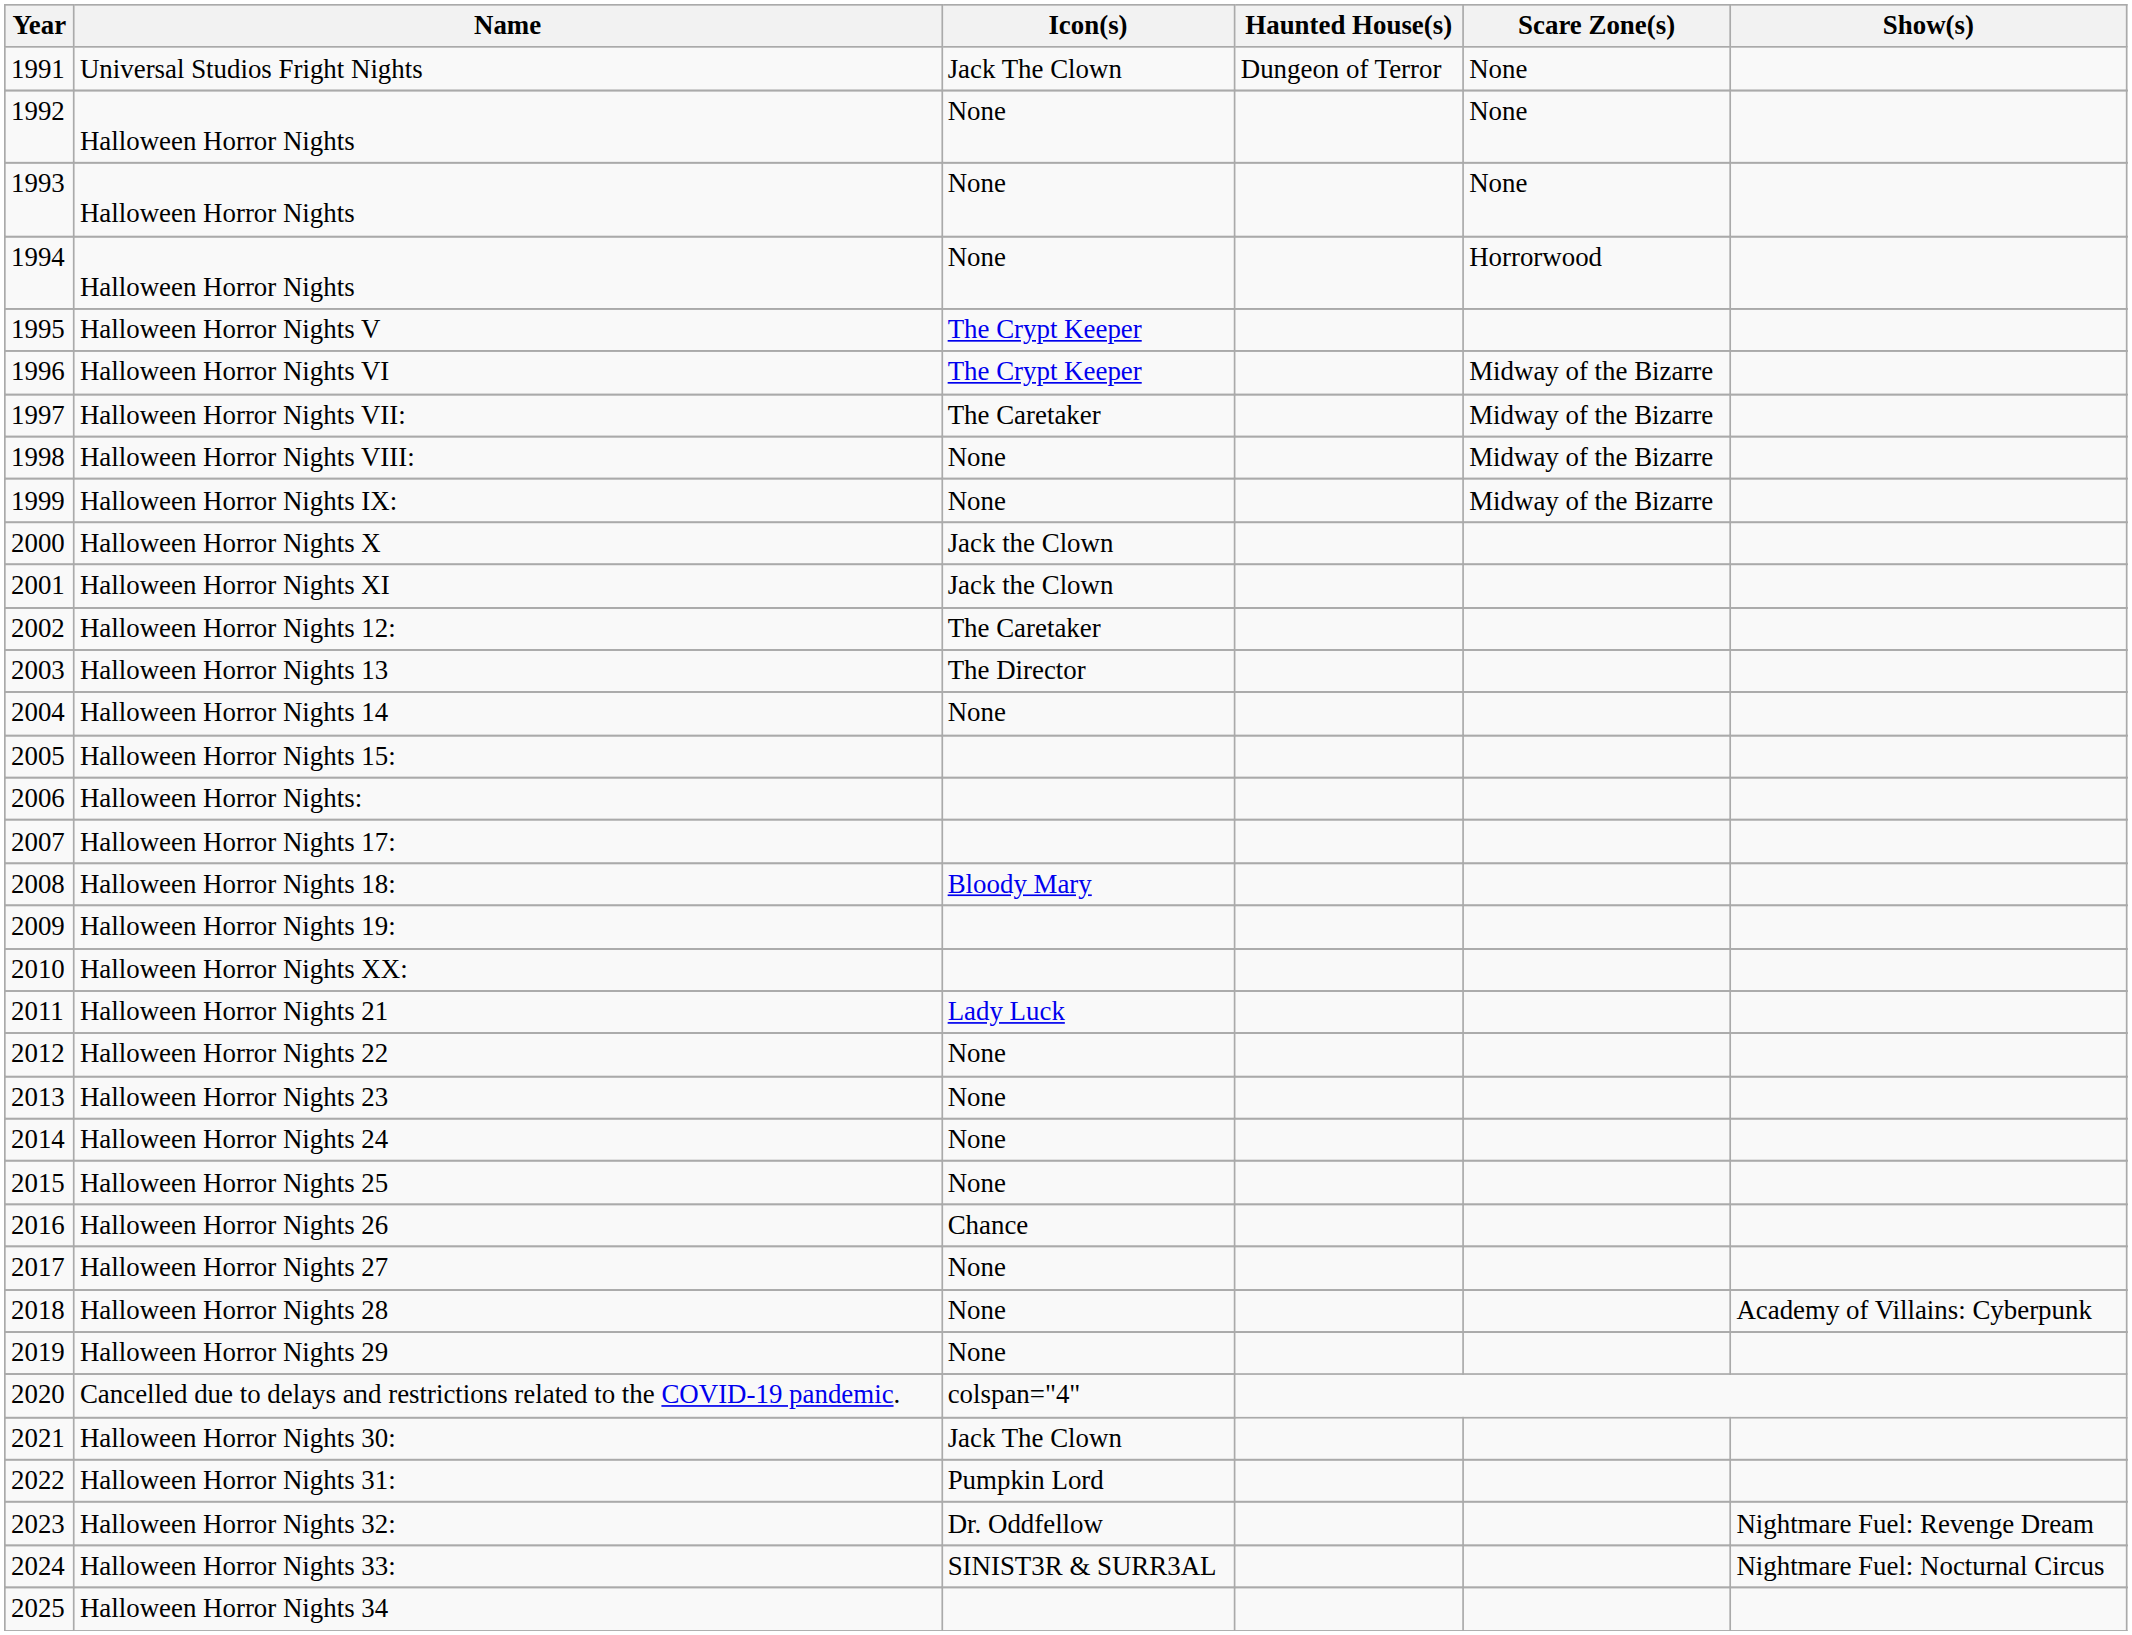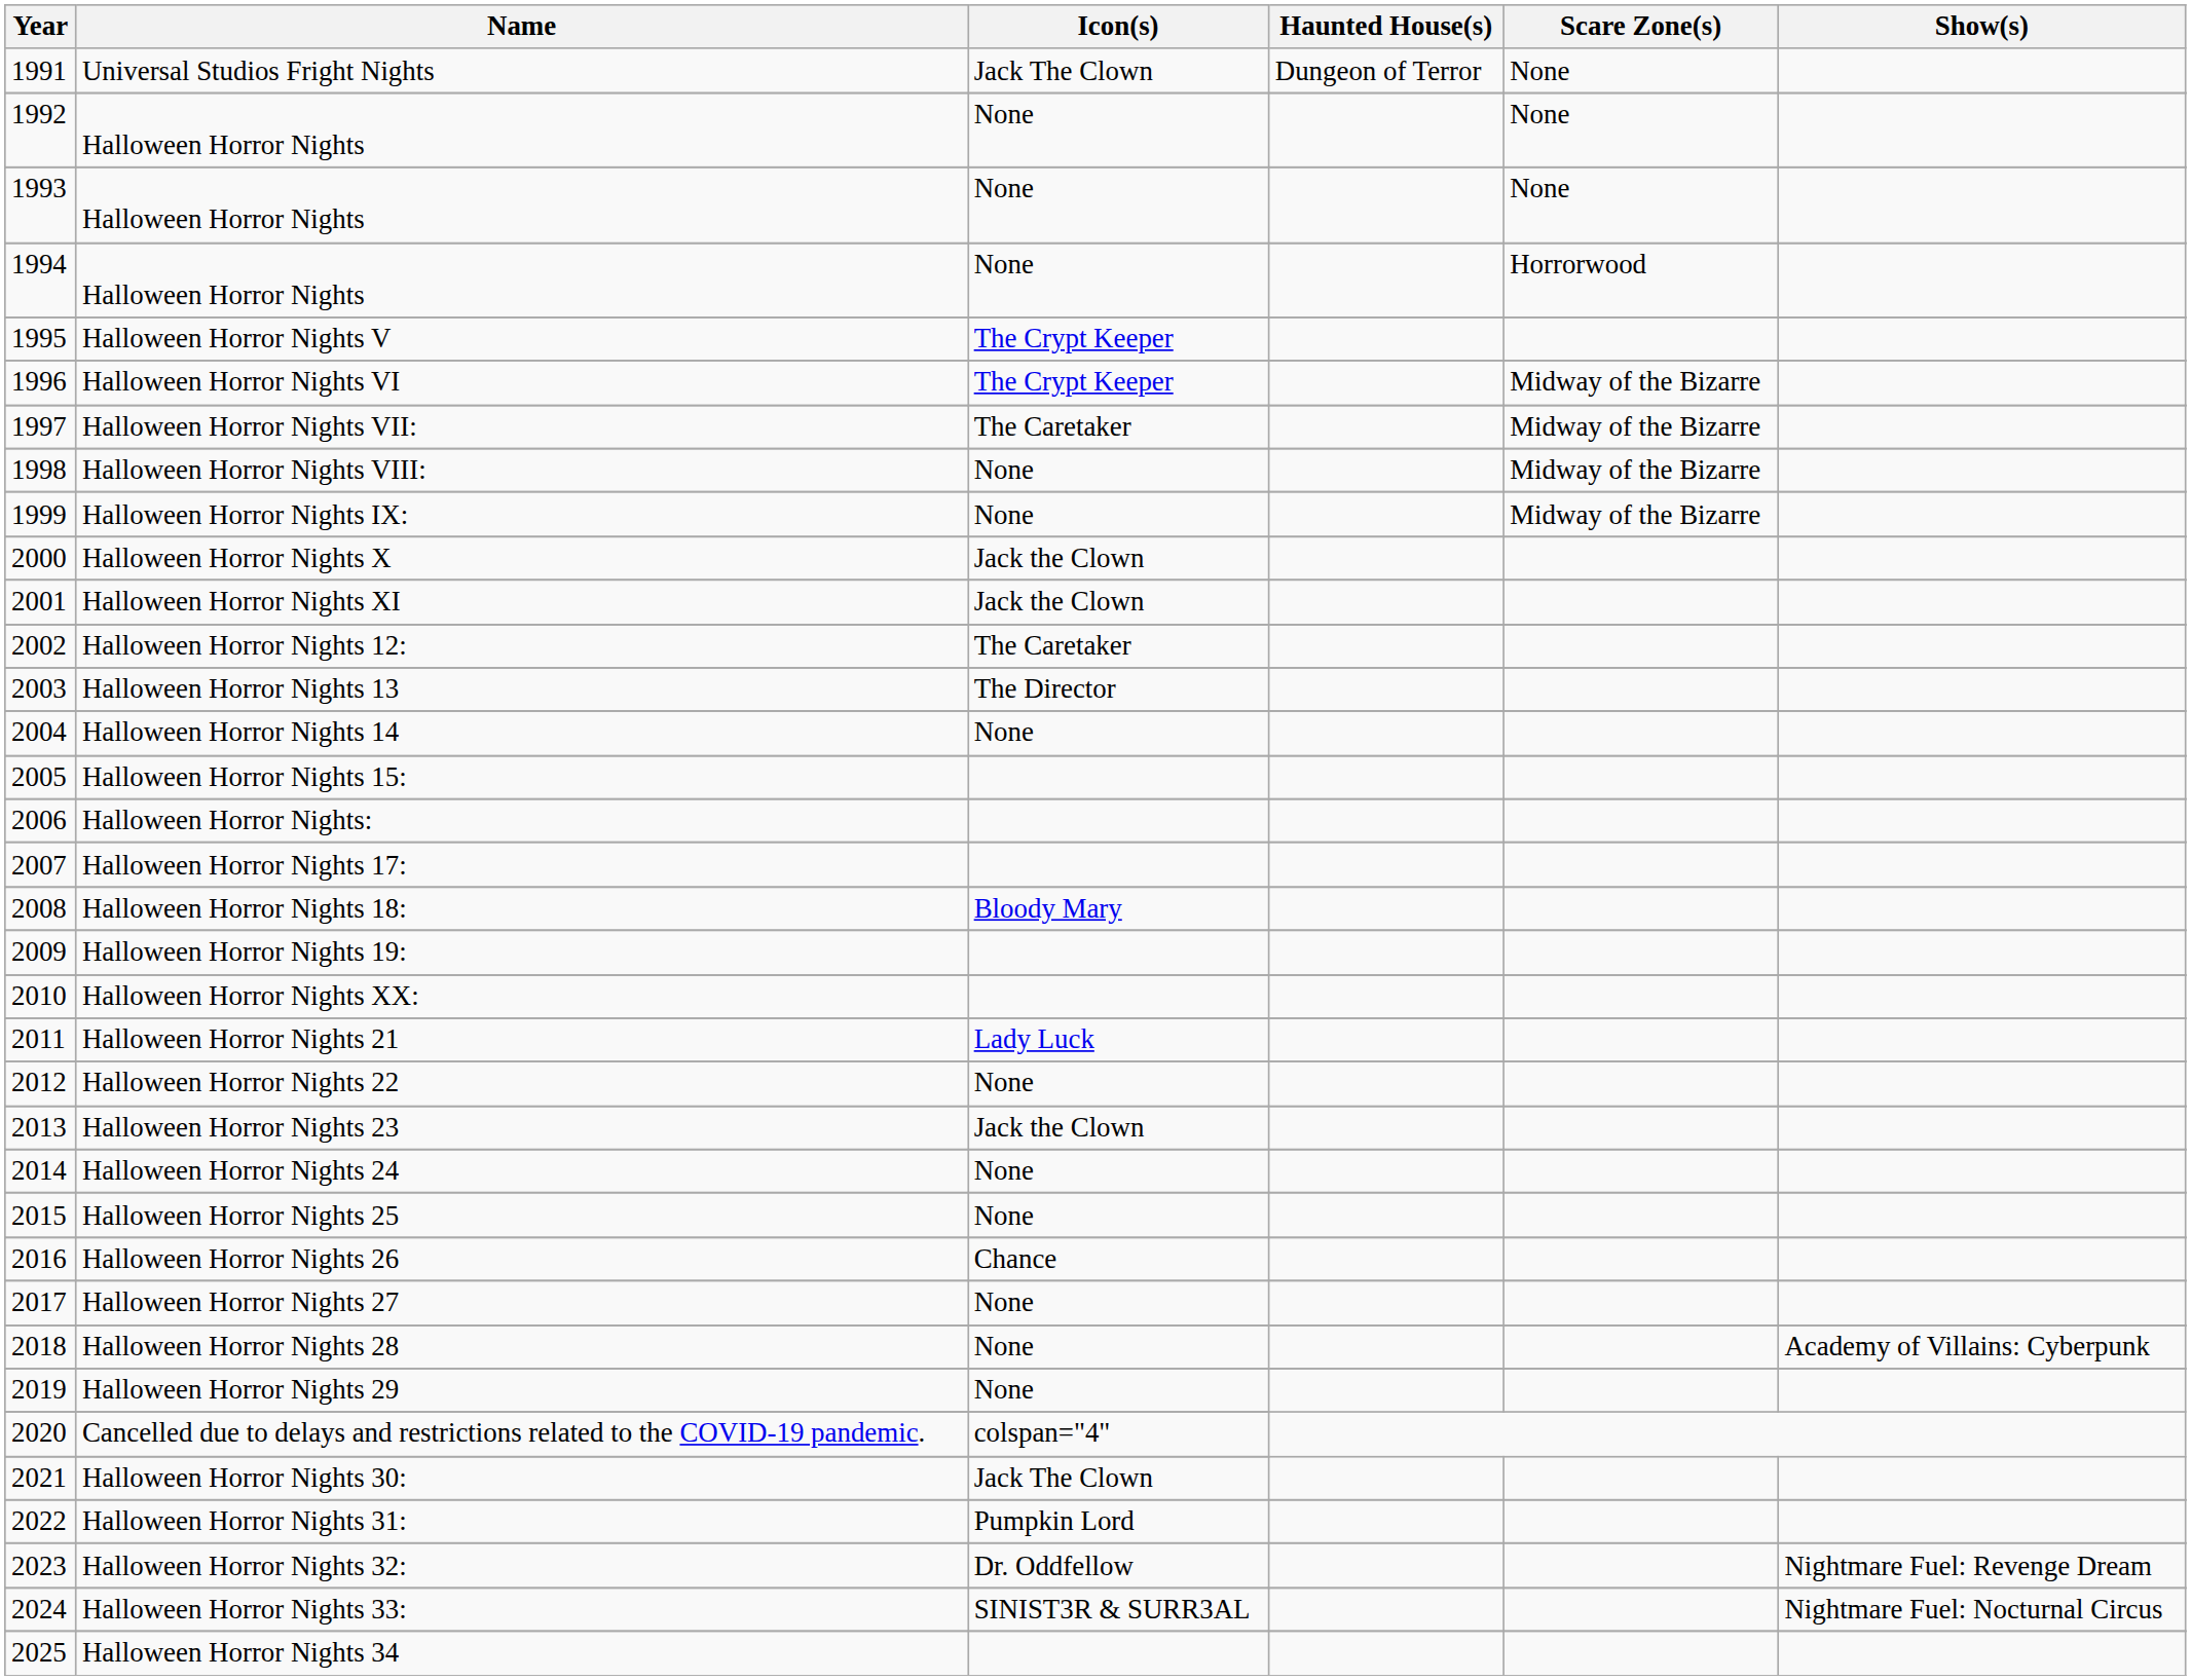Halloween Horror Nights 23 | Icon(s): None -> Jack the Clown
